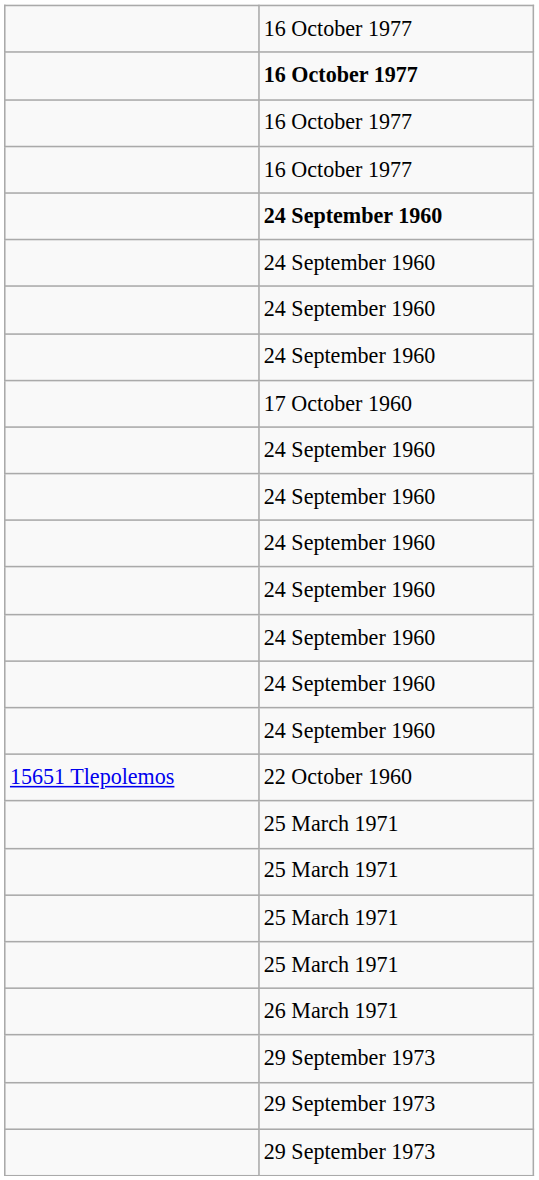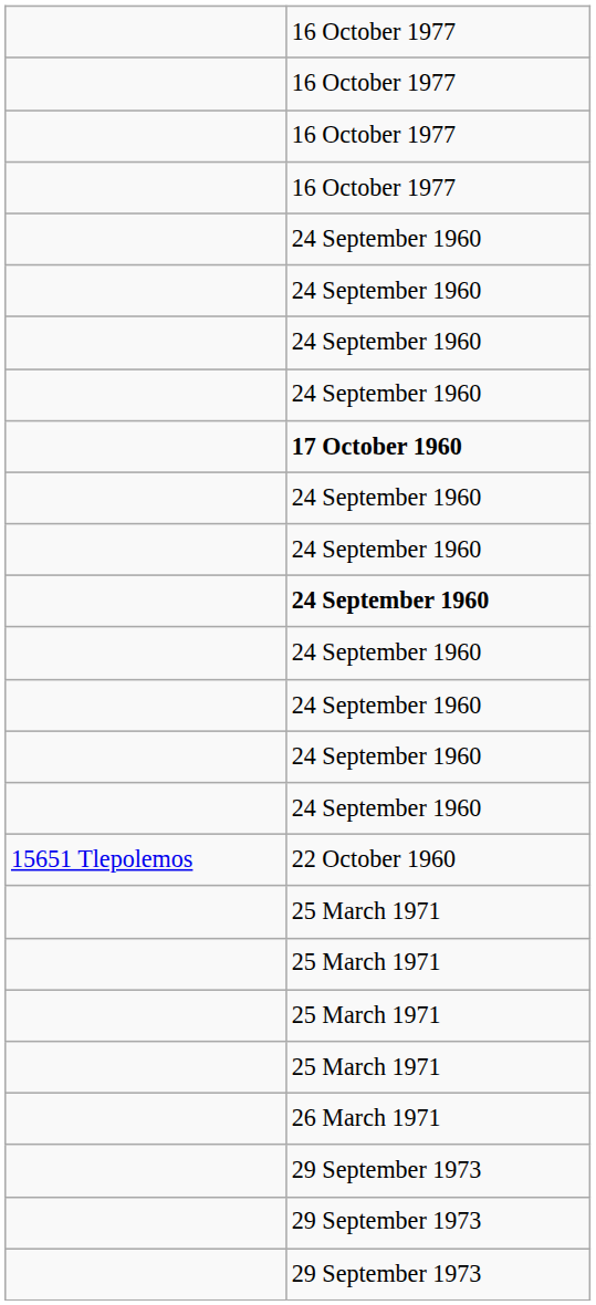row 2 | column 2: bold -> normal
row 5 | column 2: bold -> normal
row 9 | column 2: normal -> bold
row 12 | column 2: normal -> bold
